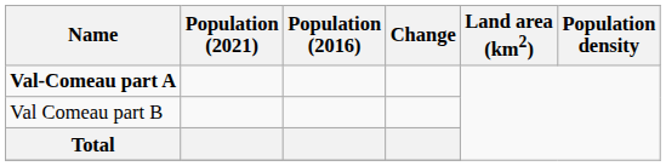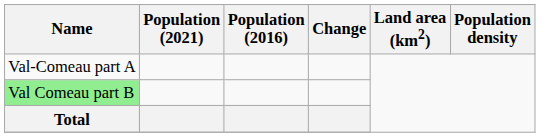Val-Comeau part A | Name: bold -> normal
Val Comeau part B | Name: no background -> lightgreen background
